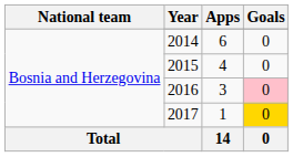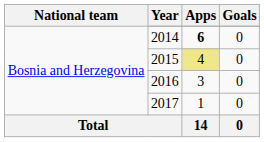2014 | Apps: normal -> bold
2015 | Apps: no background -> khaki background
2016 | Goals: pink background -> no background
2017 | Goals: gold background -> no background
